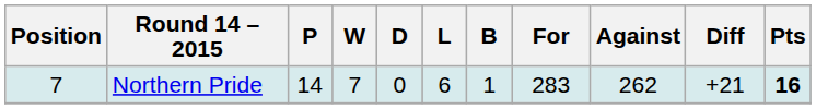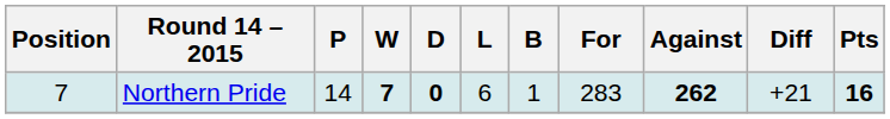Northern Pride | W: normal -> bold
Northern Pride | D: normal -> bold
Northern Pride | Against: normal -> bold
